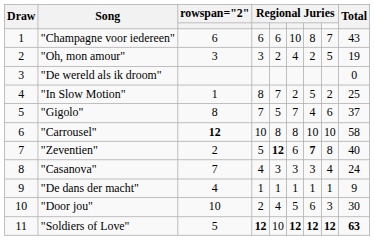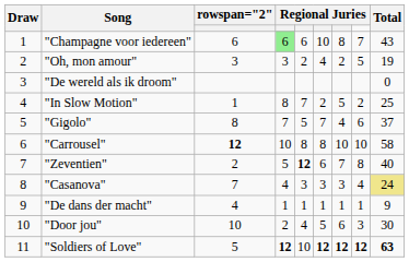"Champagne voor iedereen" | column 4: no background -> lightgreen background
"Zeventien" | column 7: bold -> normal
"Casanova" | Total: no background -> khaki background
